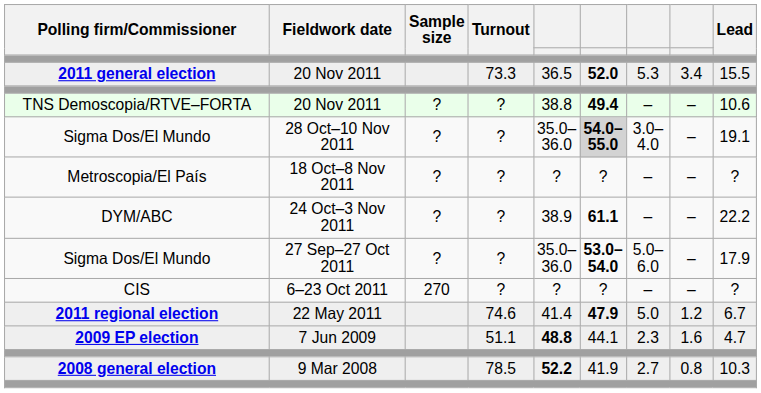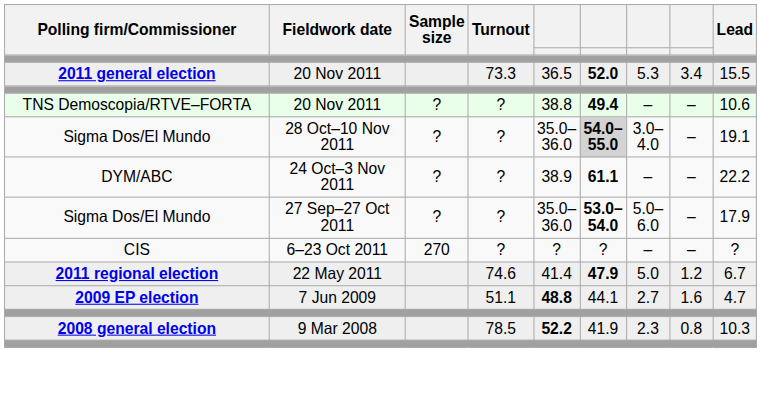- row: Metroscopia/El País | 18 Oct–8 Nov 2011 | ? | ? | ? | ? | – | – | ?
2009 EP election | column 7: 2.3 -> 2.7
2008 general election | column 7: 2.7 -> 2.3
